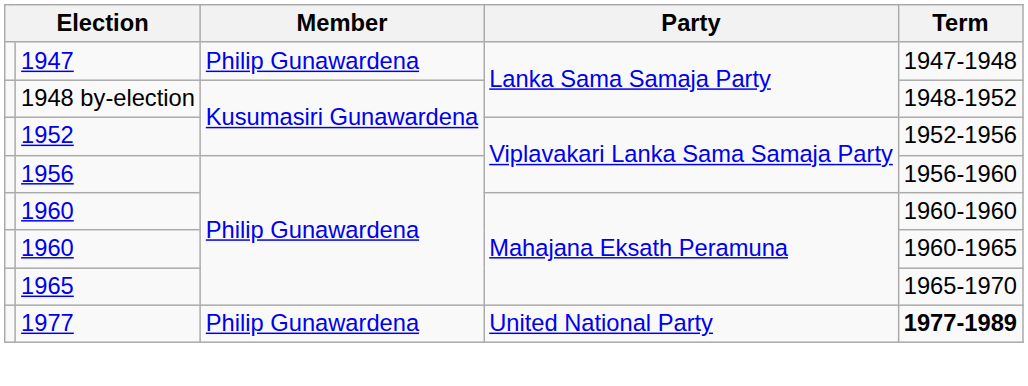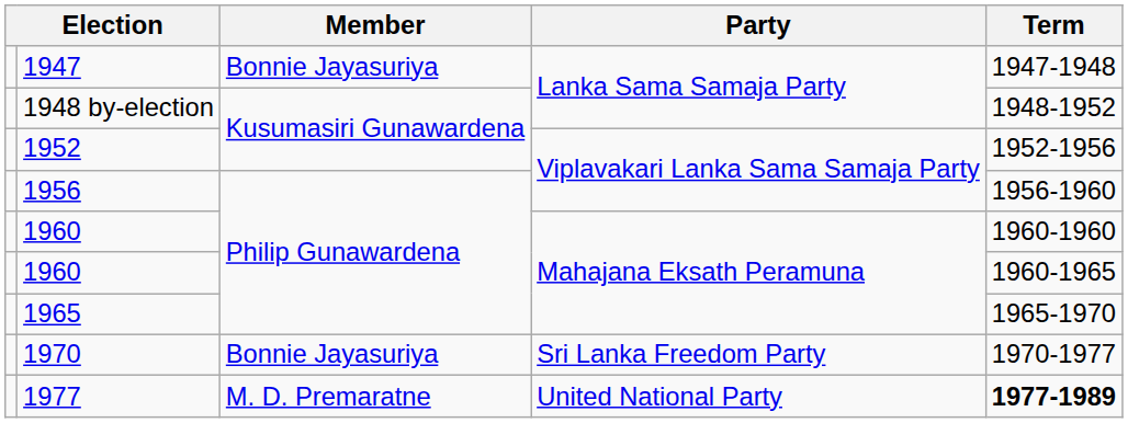1947 | Member: Philip Gunawardena -> Bonnie Jayasuriya
+ row: 1970 | Bonnie Jayasuriya | Sri Lanka Freedom Party | 1970-1977
1977 | Member: Philip Gunawardena -> M. D. Premaratne
